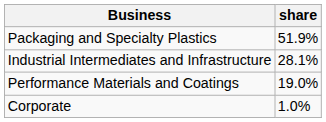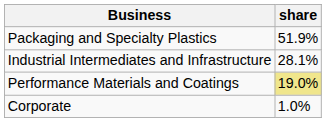Performance Materials and Coatings | share: no background -> khaki background
